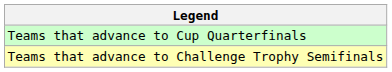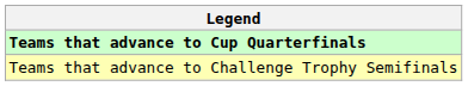Teams that advance to Cup Quarterfinals | column 1: normal -> bold
